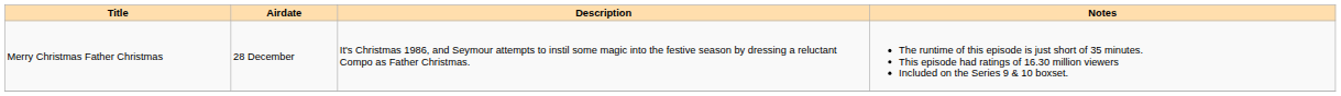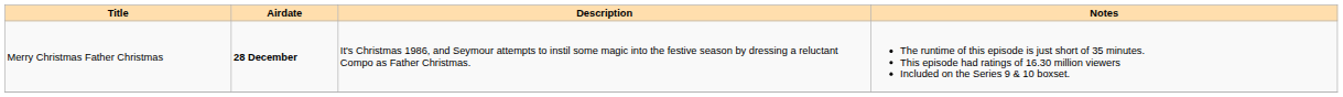Merry Christmas Father Christmas | Airdate: normal -> bold
